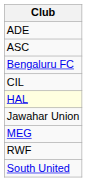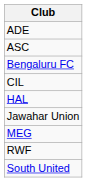row 6 | column 1: lightyellow background -> no background
